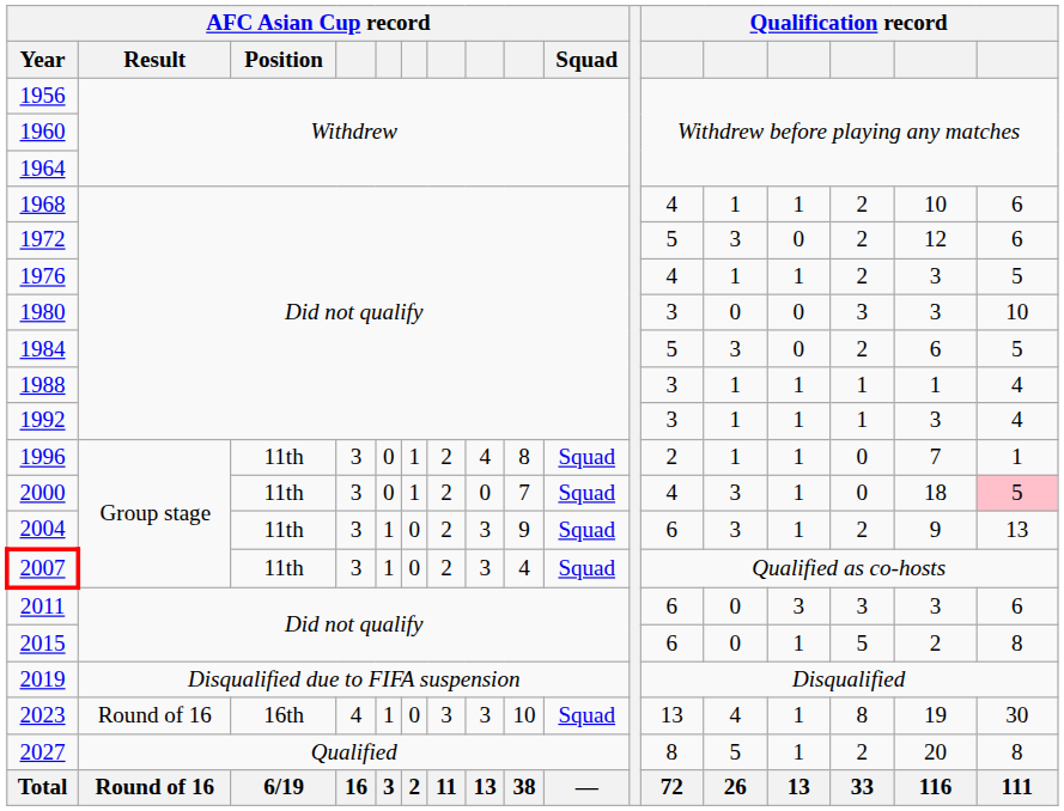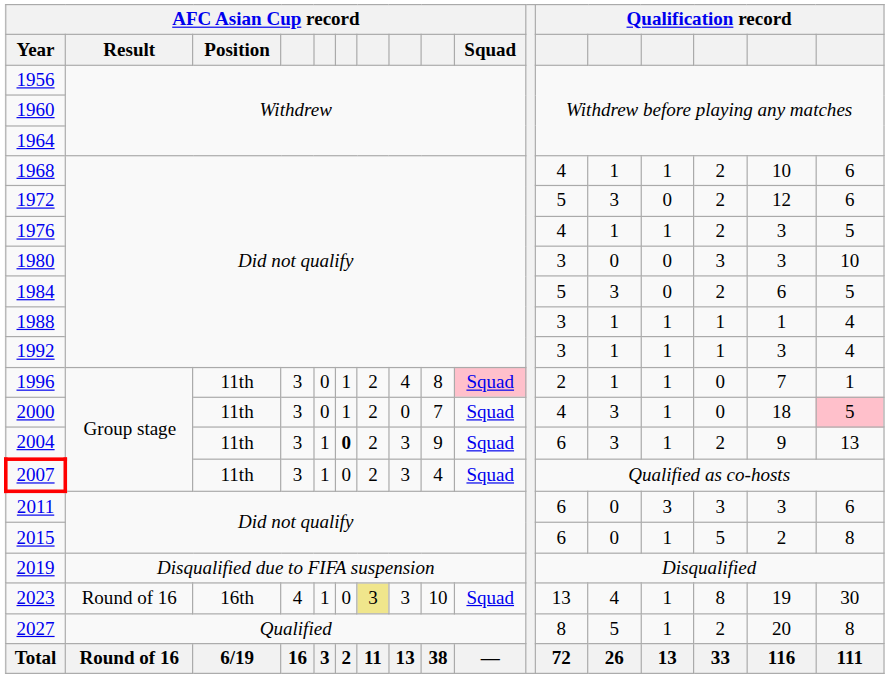1996 | AFC Asian Cup record / Squad: no background -> pink background
2004 | column 6: normal -> bold
2023 | column 7: no background -> khaki background
